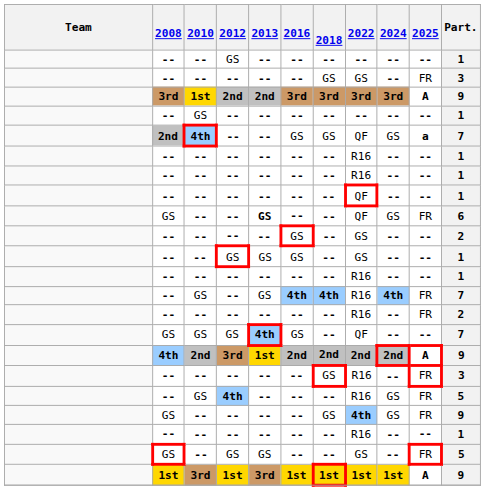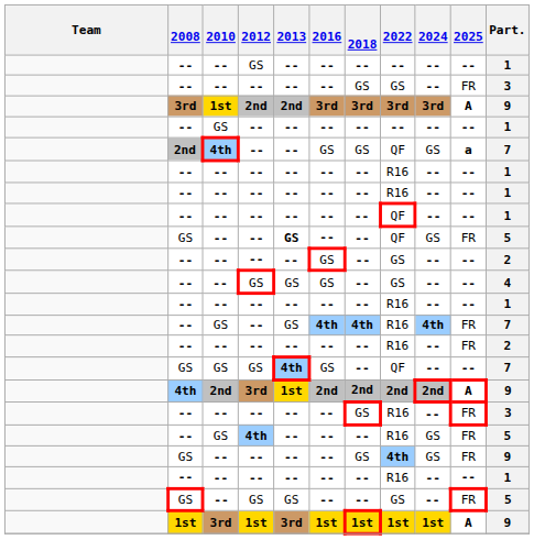row 10 | Part.: 6 -> 5
row 12 | Part.: 1 -> 4
